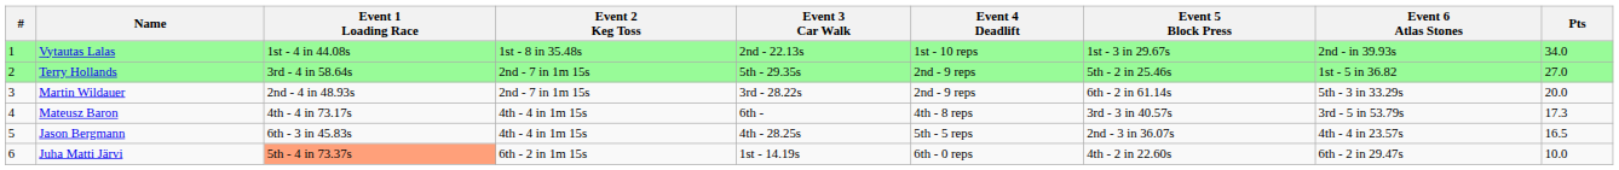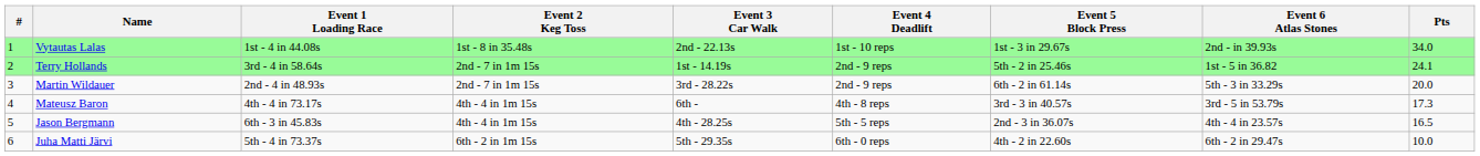Terry Hollands | Event 3 Car Walk: 5th - 29.35s -> 1st - 14.19s
Terry Hollands | Pts: 27.0 -> 24.1
Juha Matti Järvi | Event 1 Loading Race: lightsalmon background -> no background
Juha Matti Järvi | Event 3 Car Walk: 1st - 14.19s -> 5th - 29.35s
